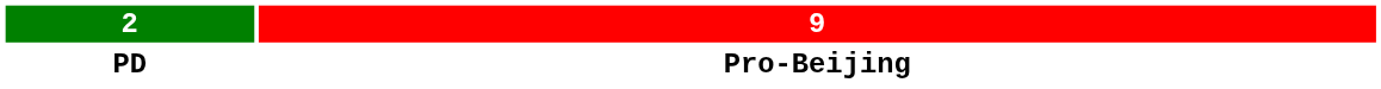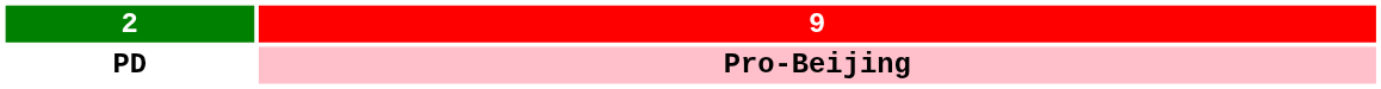PD | 9: no background -> pink background
